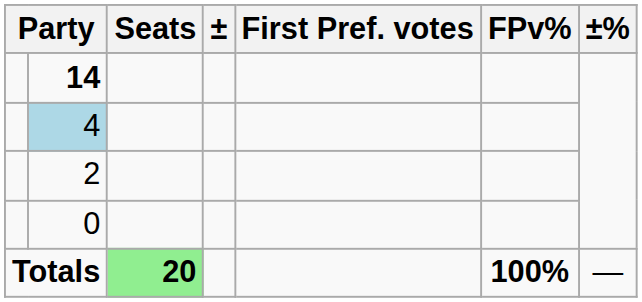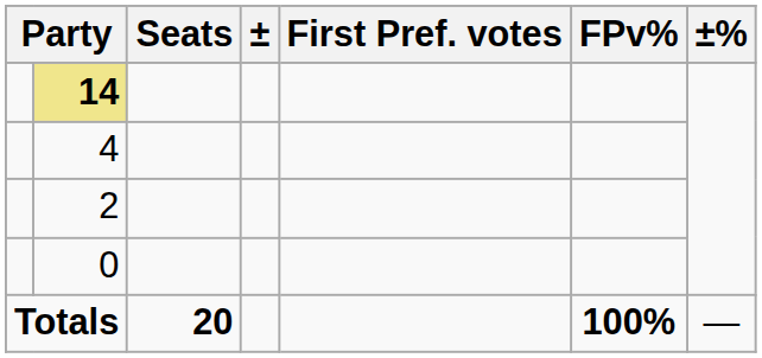14 | column 2: no background -> khaki background
4 | column 2: lightblue background -> no background
Totals | Seats: lightgreen background -> no background
